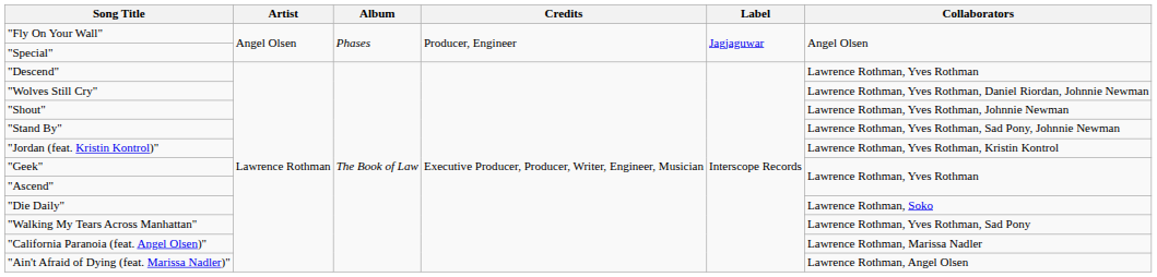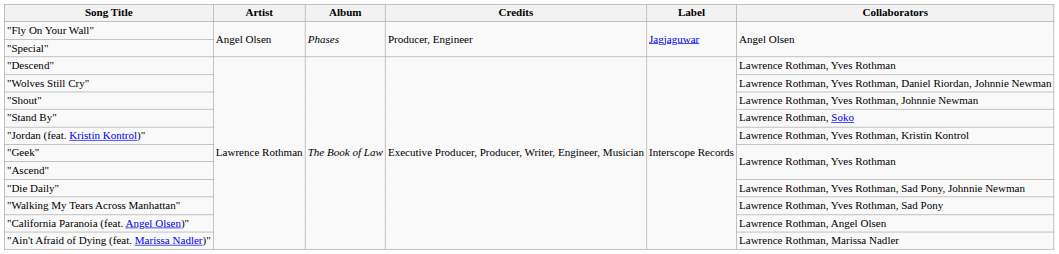"Stand By" | Collaborators: Lawrence Rothman, Yves Rothman, Sad Pony, Johnnie Newman -> Lawrence Rothman, Soko
"Die Daily" | Collaborators: Lawrence Rothman, Soko -> Lawrence Rothman, Yves Rothman, Sad Pony, Johnnie Newman
"California Paranoia (feat. Angel Olsen)" | Collaborators: Lawrence Rothman, Marissa Nadler -> Lawrence Rothman, Angel Olsen
"Ain't Afraid of Dying (feat. Marissa Nadler)" | Collaborators: Lawrence Rothman, Angel Olsen -> Lawrence Rothman, Marissa Nadler
